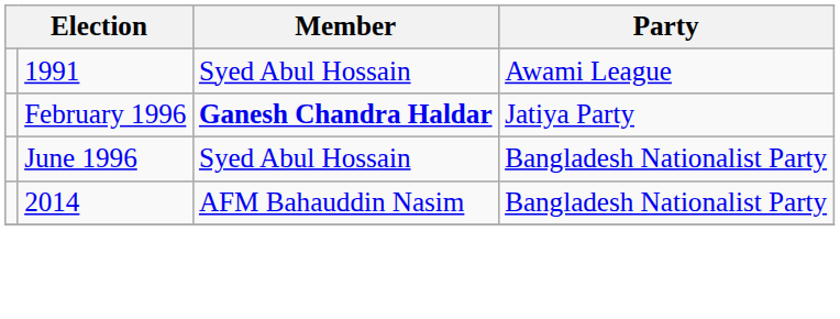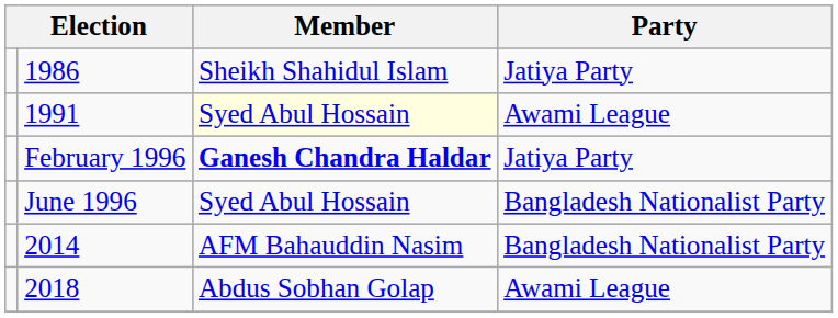+ row: 1986 | Sheikh Shahidul Islam | Jatiya Party
1991 | Member: no background -> lightyellow background
+ row: 2018 | Abdus Sobhan Golap | Awami League
